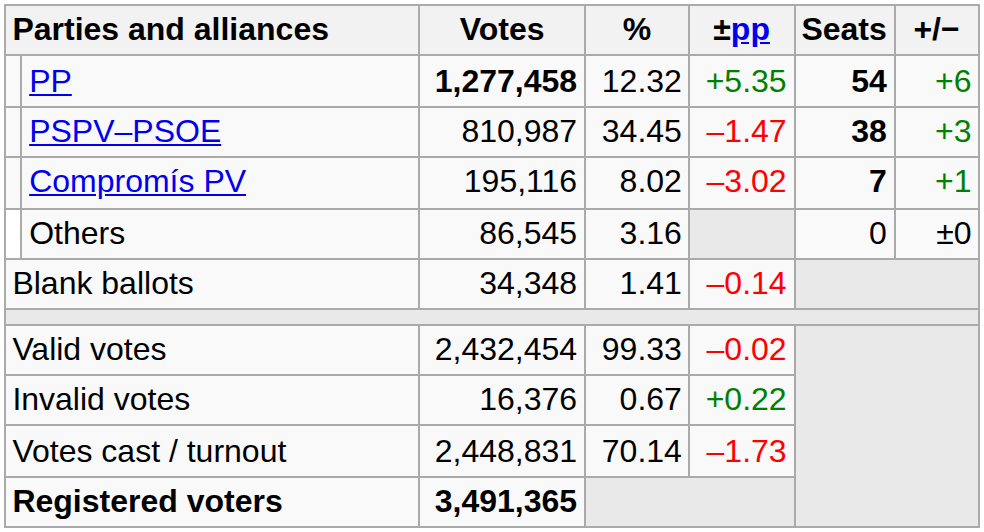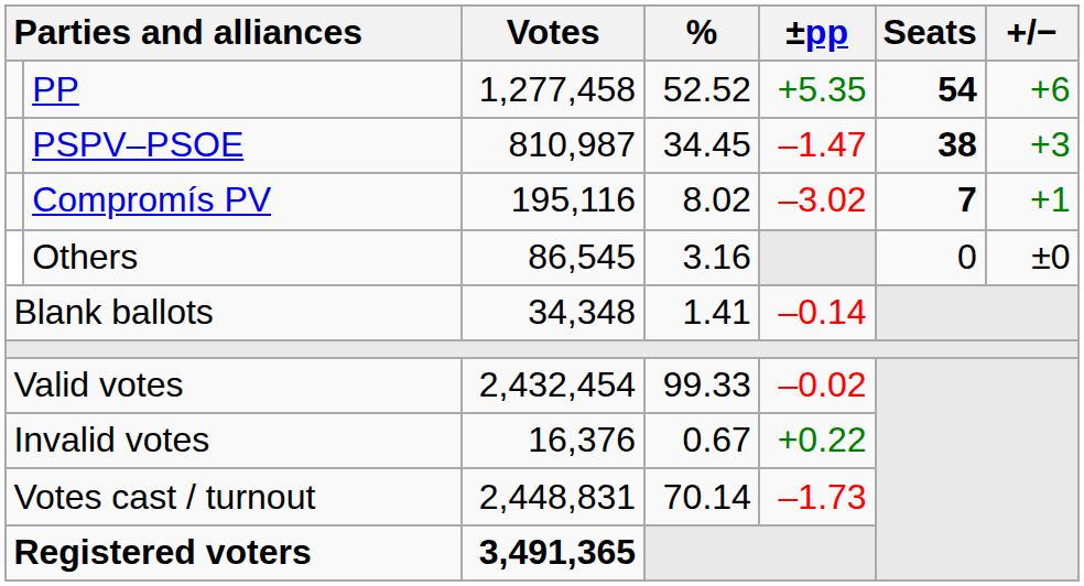PP | Votes: bold -> normal
PP | %: 12.32 -> 52.52
